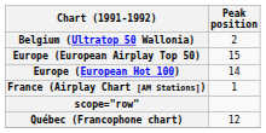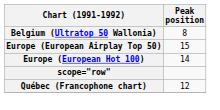Belgium (Ultratop 50 Wallonia) | Peak position: 2 -> 8
- row: France (Airplay Chart [AM Stations]) | 1
